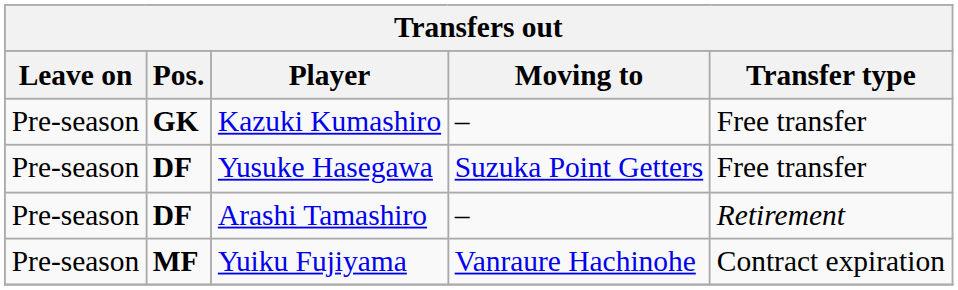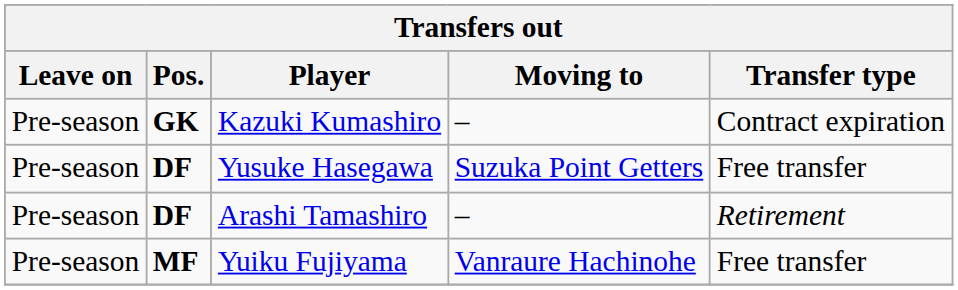Kazuki Kumashiro | Transfer type: Free transfer -> Contract expiration
Yuiku Fujiyama | Transfer type: Contract expiration -> Free transfer
